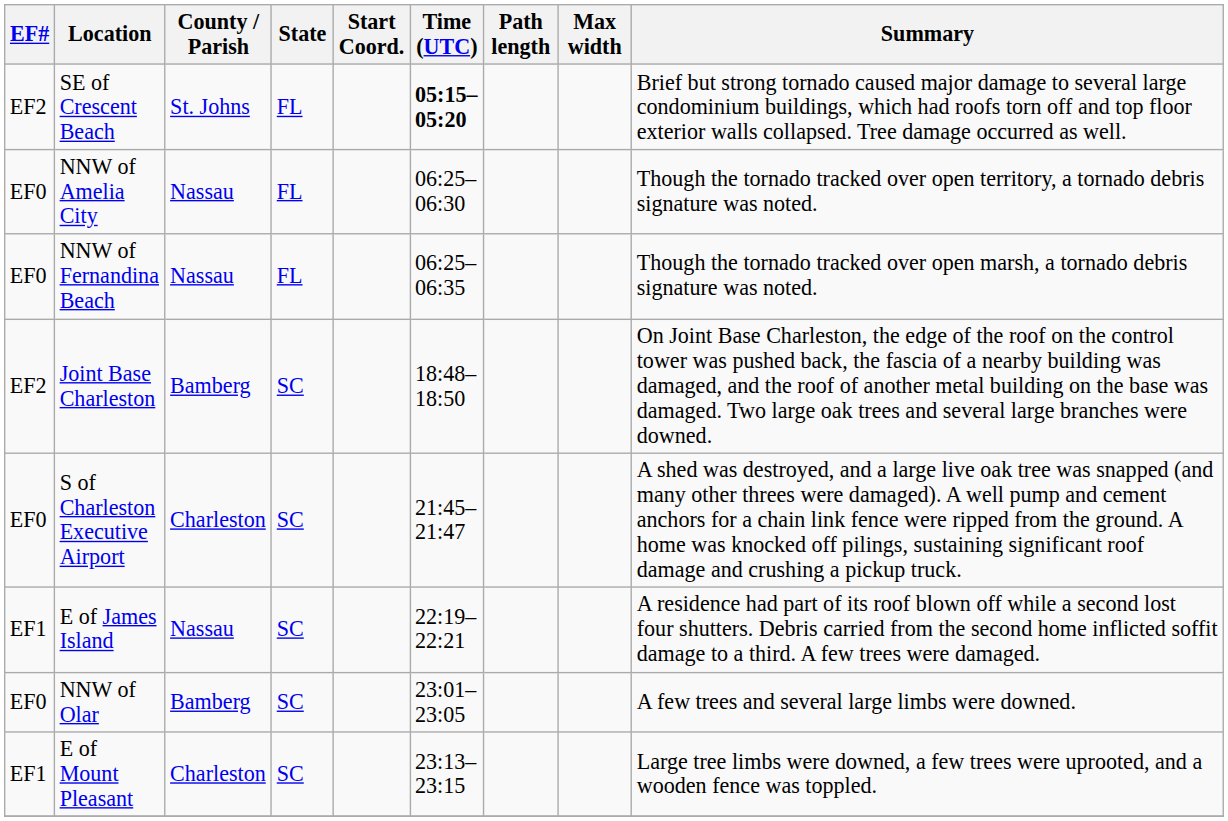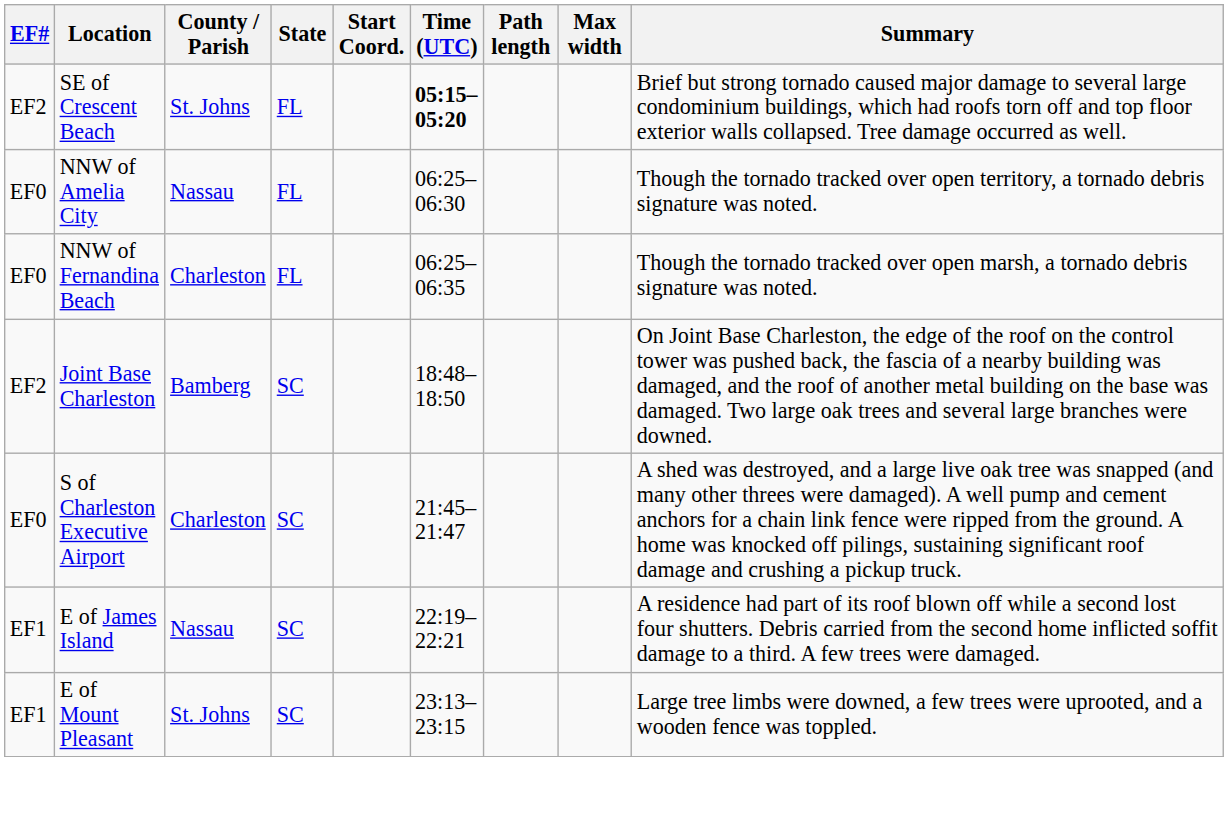NNW of Fernandina Beach | County / Parish: Nassau -> Charleston
- row: EF0 | NNW of Olar | Bamberg | SC | 23:01–23:05 | A few trees and several large limbs were downed.
E of Mount Pleasant | County / Parish: Charleston -> St. Johns
